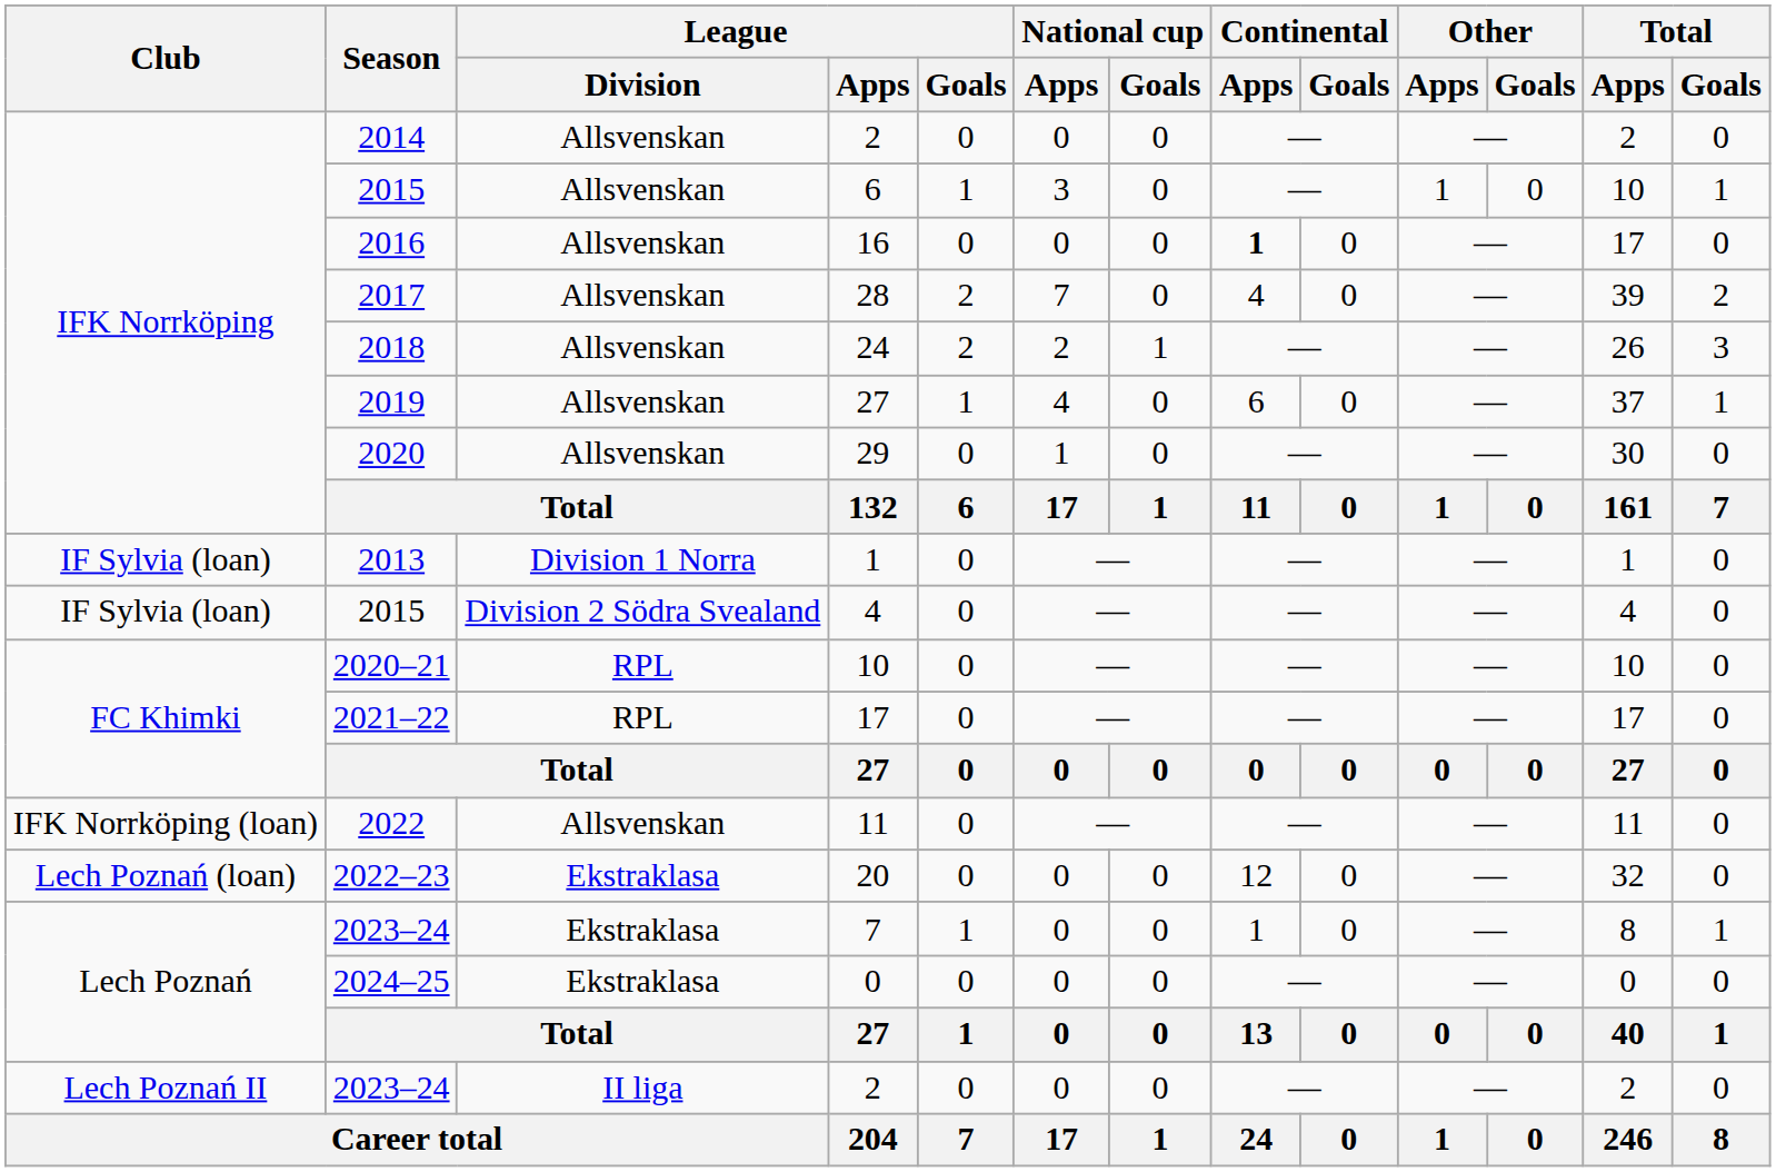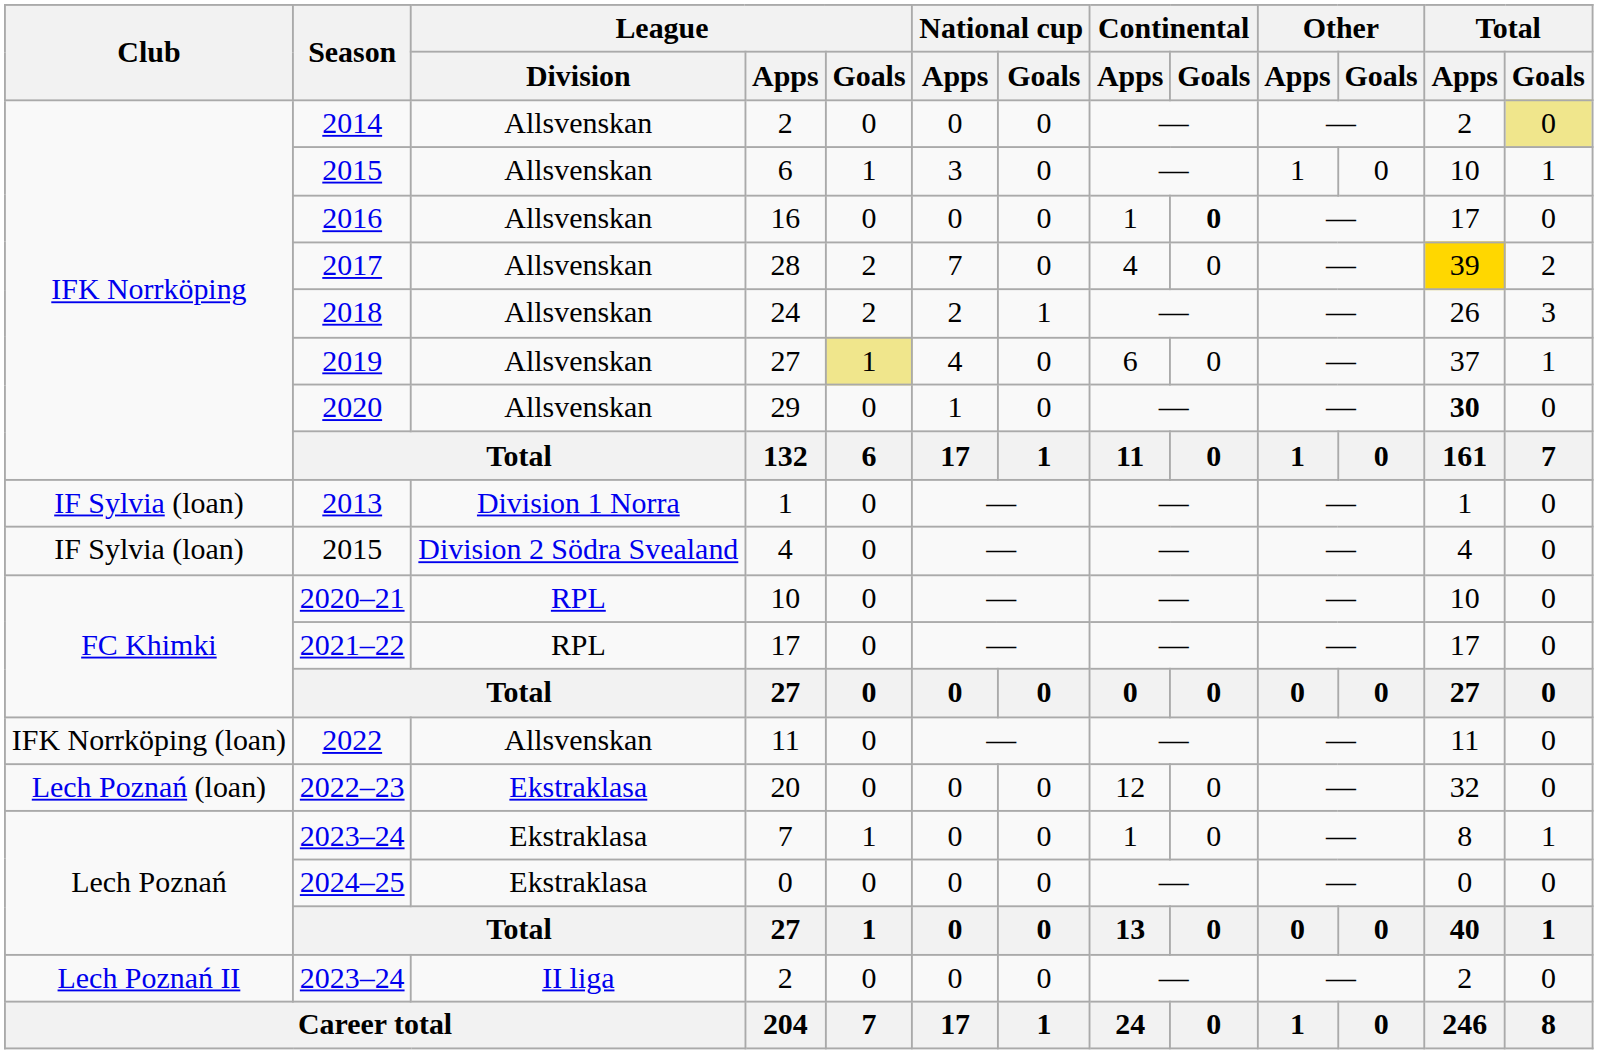2014 / 2 | Total / Goals: no background -> khaki background
16 | Continental / Apps: bold -> normal
16 | Continental / Goals: normal -> bold
28 | Total / Apps: no background -> gold background
2019 / 27 | League / Goals: no background -> khaki background
29 | Total / Apps: normal -> bold
